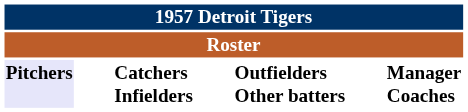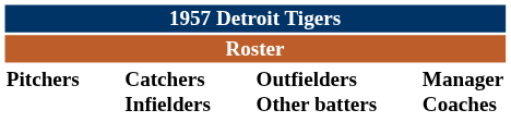Pitchers | column 1: lavender background -> no background
